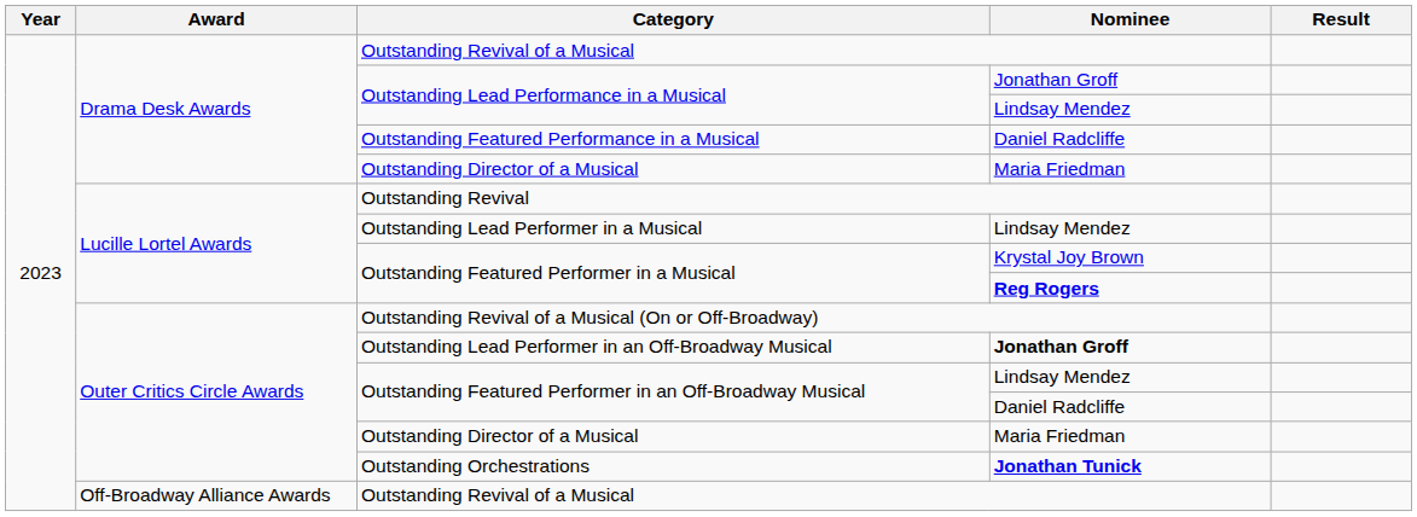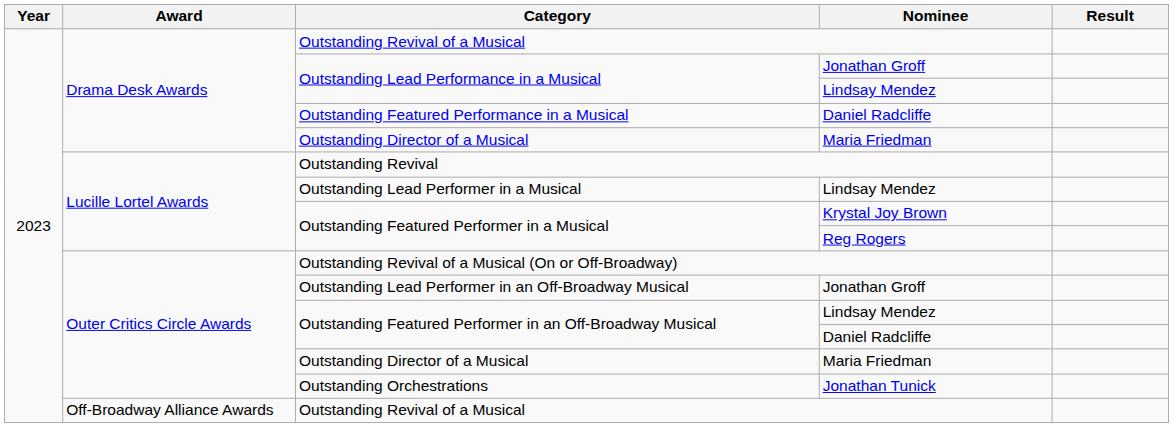Outstanding Featured Performer in a Musical / Reg Rogers | Nominee: bold -> normal
Outstanding Lead Performer in an Off-Broadway Musical | Nominee: bold -> normal
Outstanding Orchestrations | Nominee: bold -> normal
